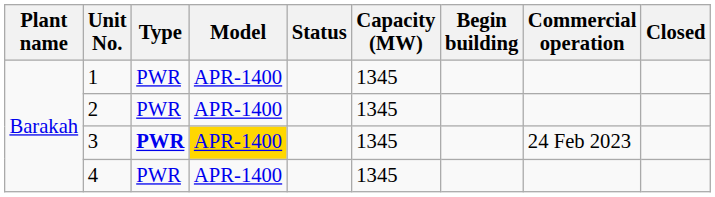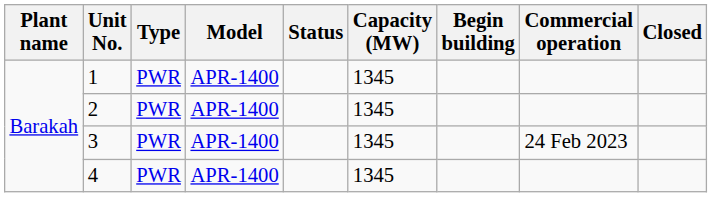3 | Type: bold -> normal
3 | Model: gold background -> no background
